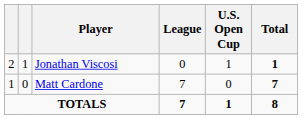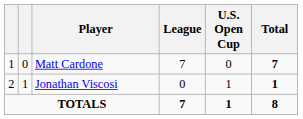rows swapped: Matt Cardone <-> Jonathan Viscosi
